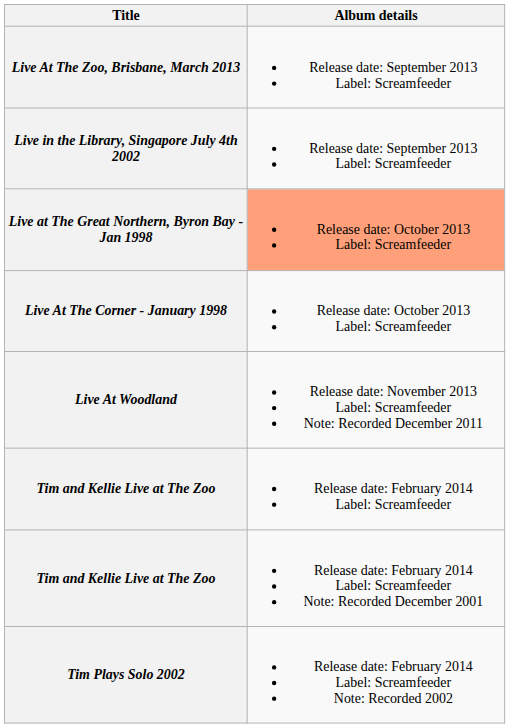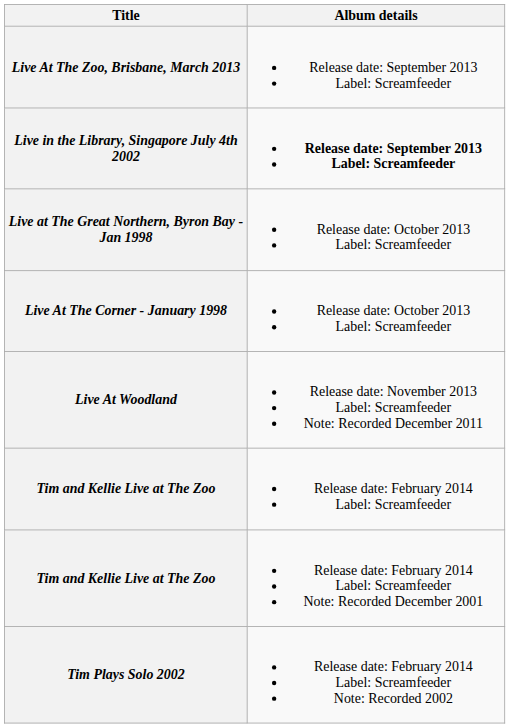row 3 | Album details: normal -> bold
row 4 | Album details: lightsalmon background -> no background
